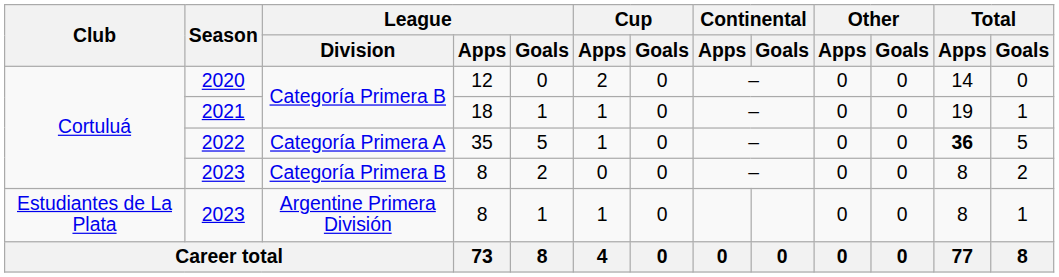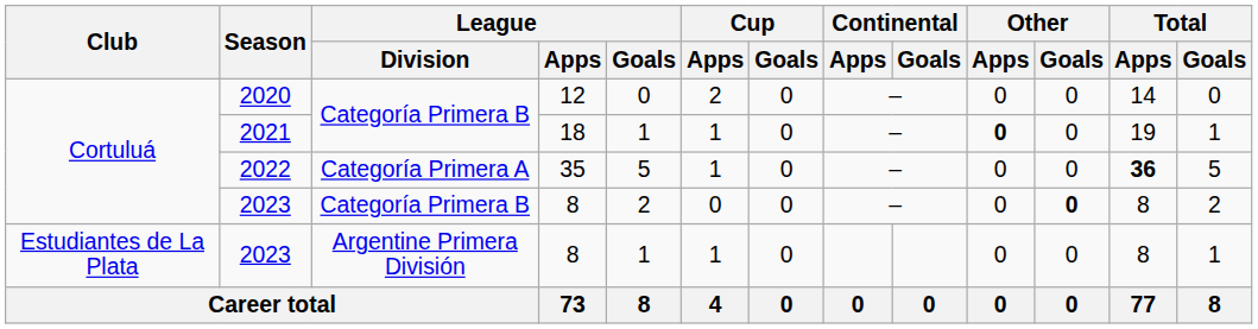2021 | Other / Apps: normal -> bold
2023 / Categoría Primera B | Other / Goals: normal -> bold
